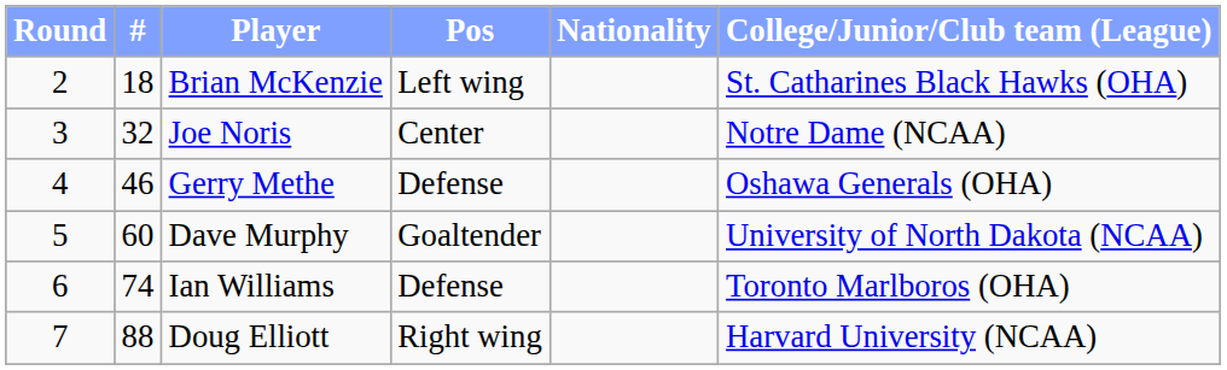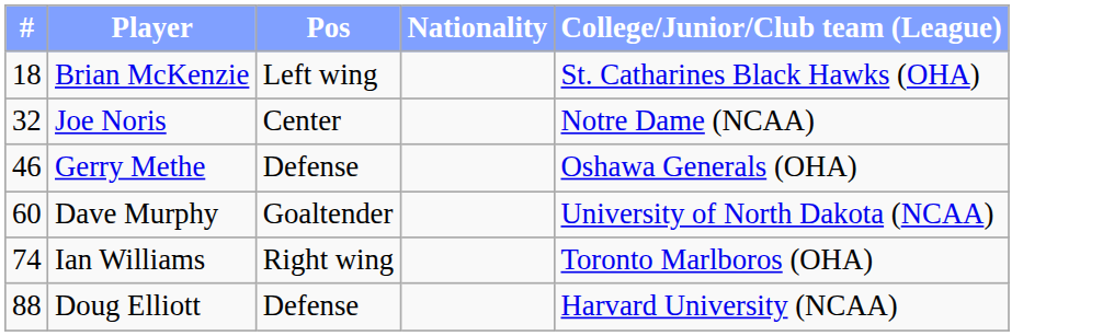- column: Round | 2 | 3 | 4 | 5 | 6 | 7
Ian Williams | Pos: Defense -> Right wing
Doug Elliott | Pos: Right wing -> Defense
